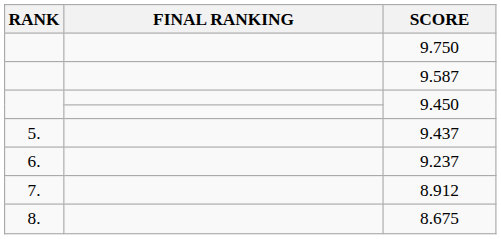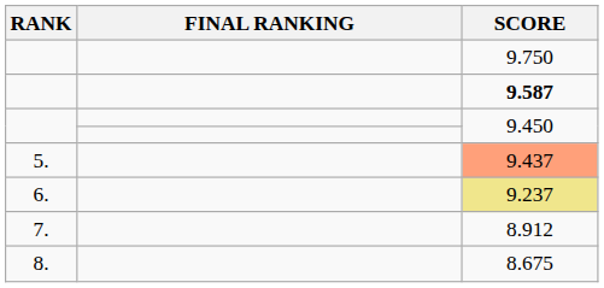9.587 | SCORE: normal -> bold
9.437 | SCORE: no background -> lightsalmon background
9.237 | SCORE: no background -> khaki background
